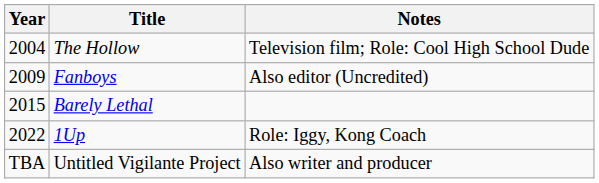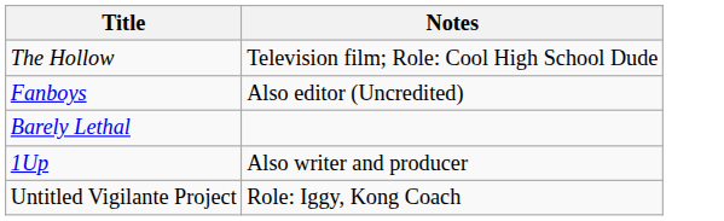- column: Year | 2004 | 2009 | 2015 | 2022 | TBA
1Up | Notes: Role: Iggy, Kong Coach -> Also writer and producer
Untitled Vigilante Project | Notes: Also writer and producer -> Role: Iggy, Kong Coach
